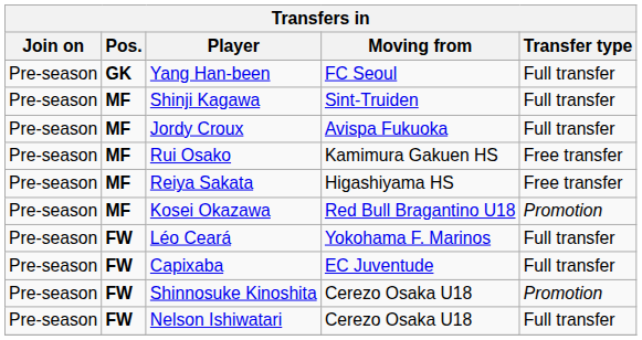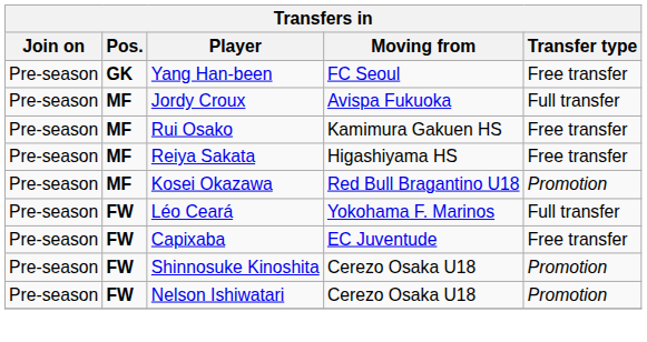Yang Han-been | Transfer type: Full transfer -> Free transfer
- row: Pre-season | MF | Shinji Kagawa | Sint-Truiden | Full transfer
Capixaba | Transfer type: Full transfer -> Free transfer
Nelson Ishiwatari | Transfer type: Full transfer -> Promotion
